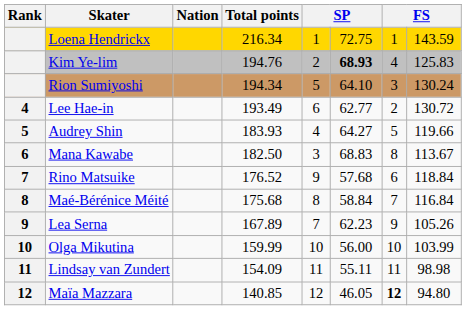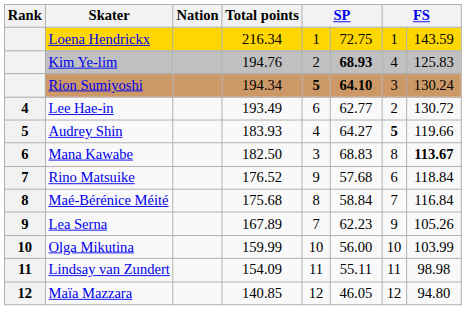Rion Sumiyoshi | column 5: normal -> bold
Rion Sumiyoshi | column 6: normal -> bold
Audrey Shin | column 7: normal -> bold
Mana Kawabe | column 8: normal -> bold
Maïa Mazzara | column 7: bold -> normal
